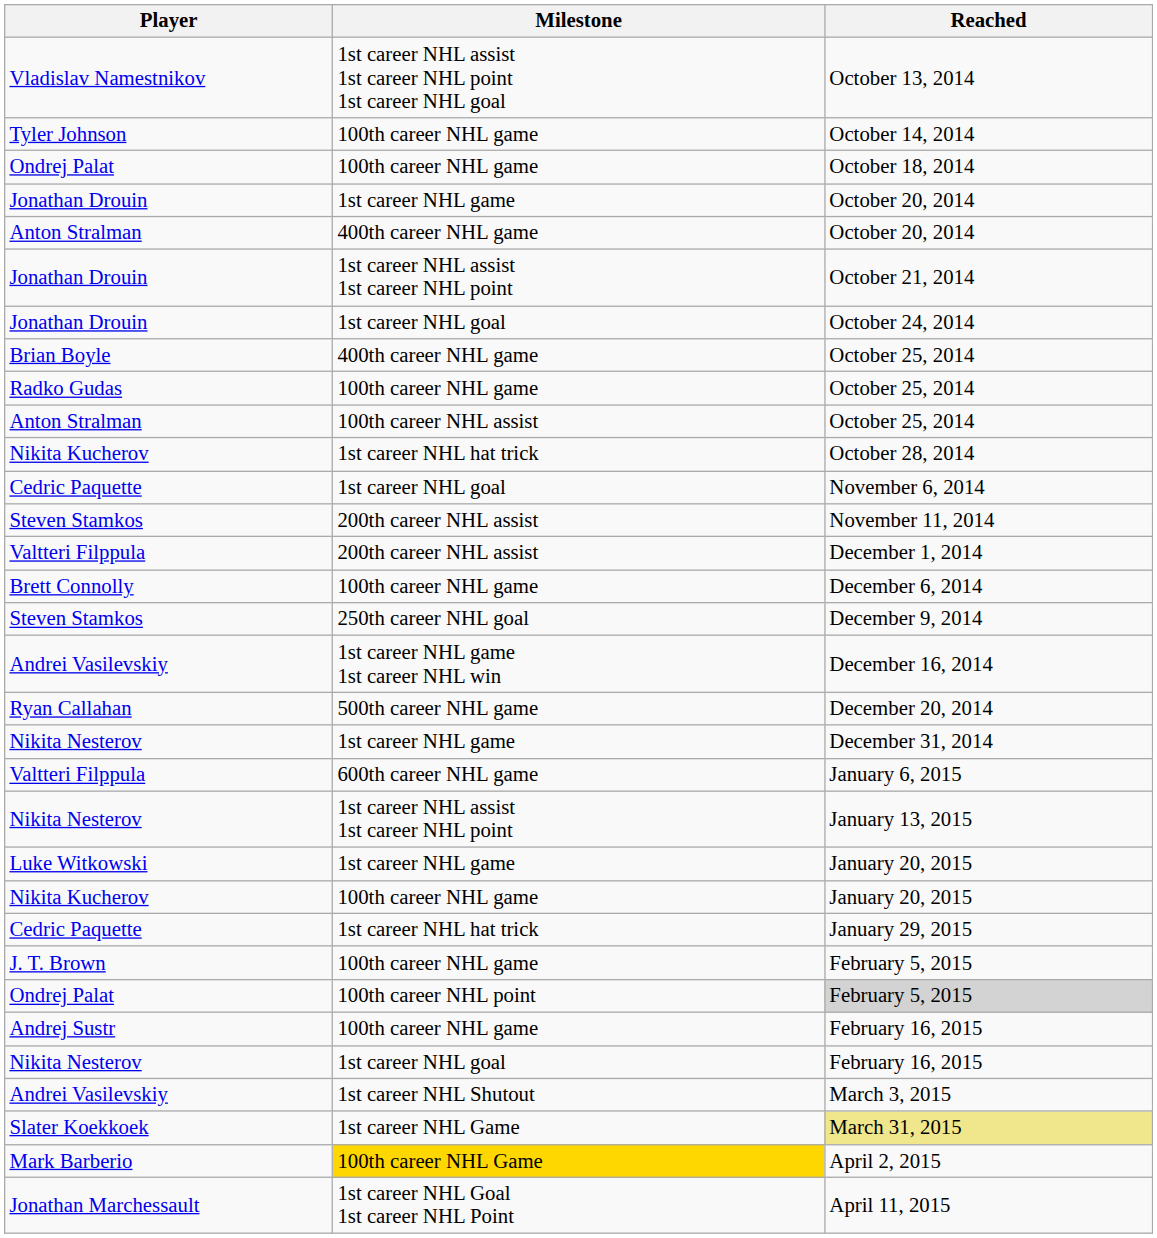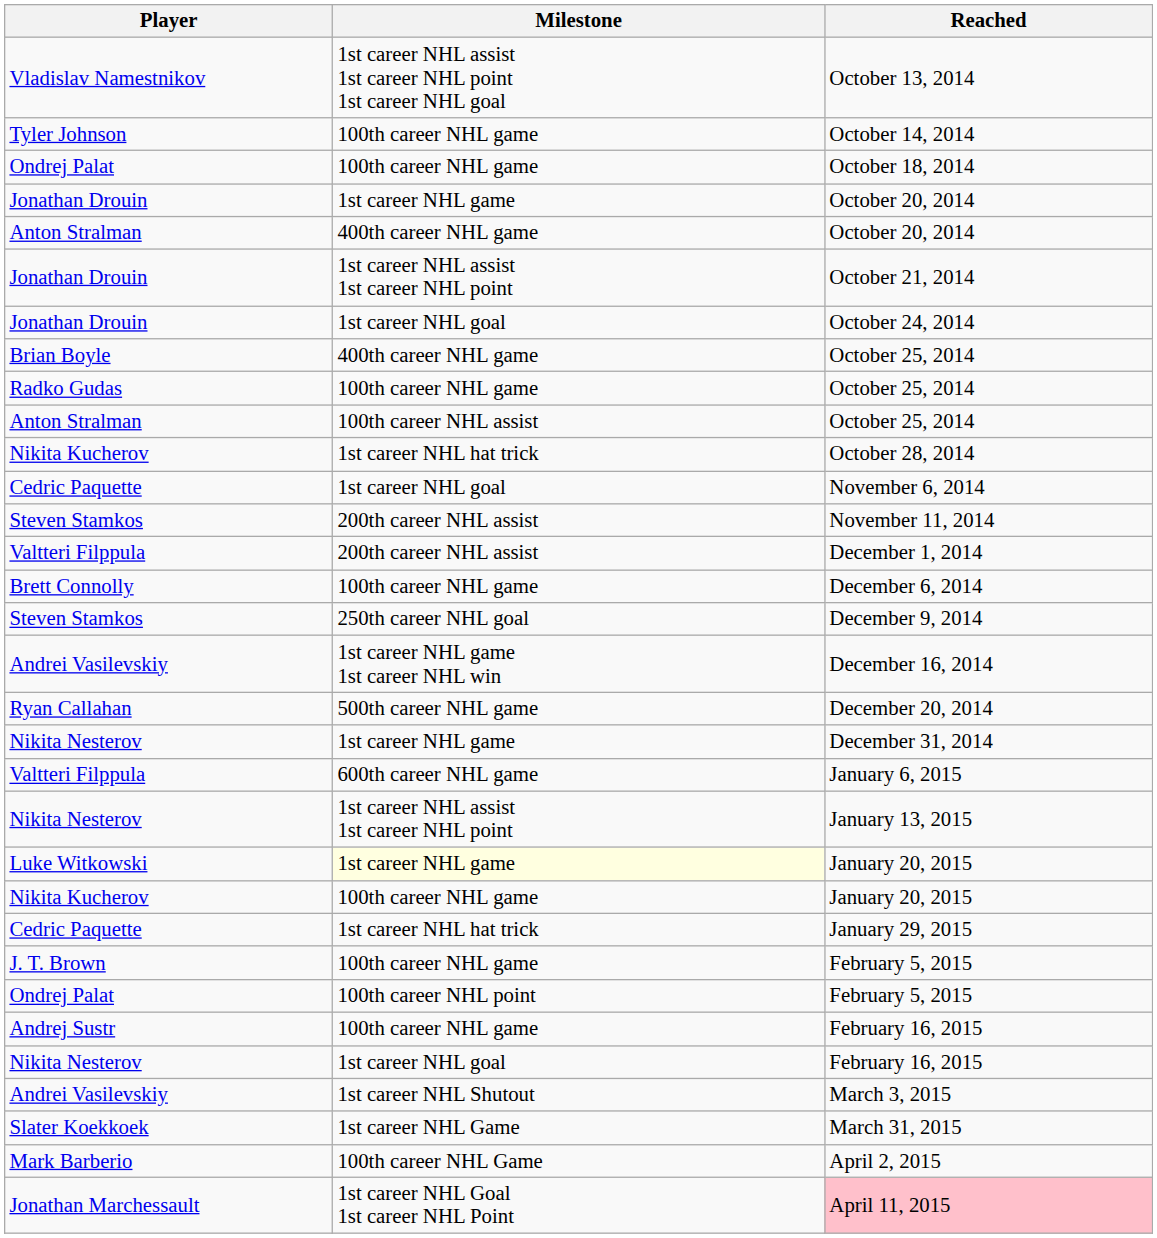row 23 | Milestone: no background -> lightyellow background
row 27 | Reached: lightgrey background -> no background
row 31 | Reached: khaki background -> no background
row 32 | Milestone: gold background -> no background
row 33 | Reached: no background -> pink background
